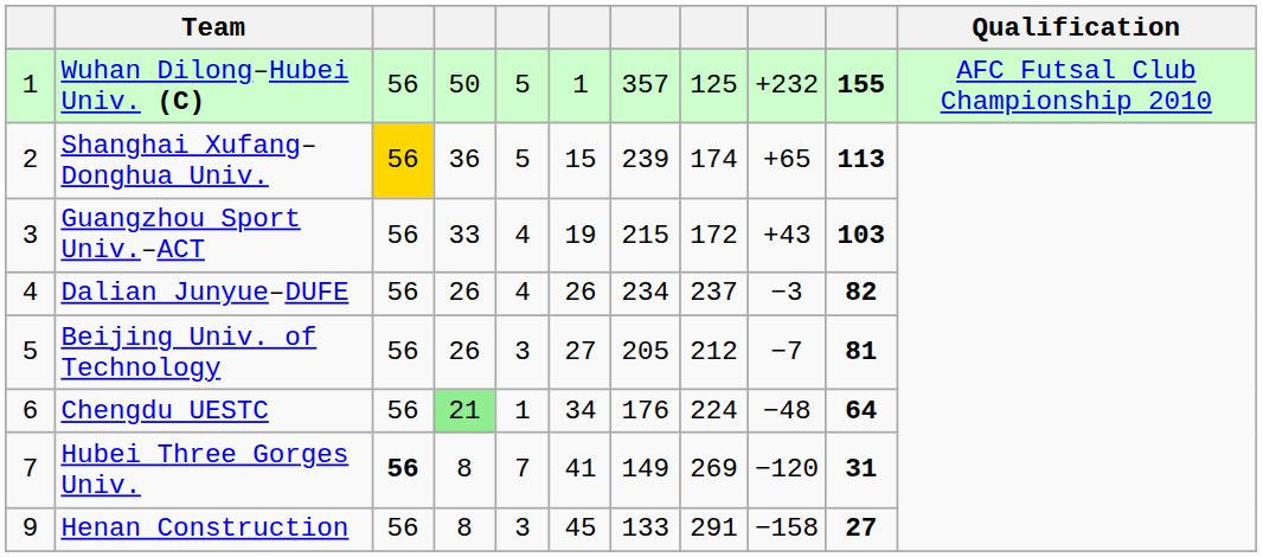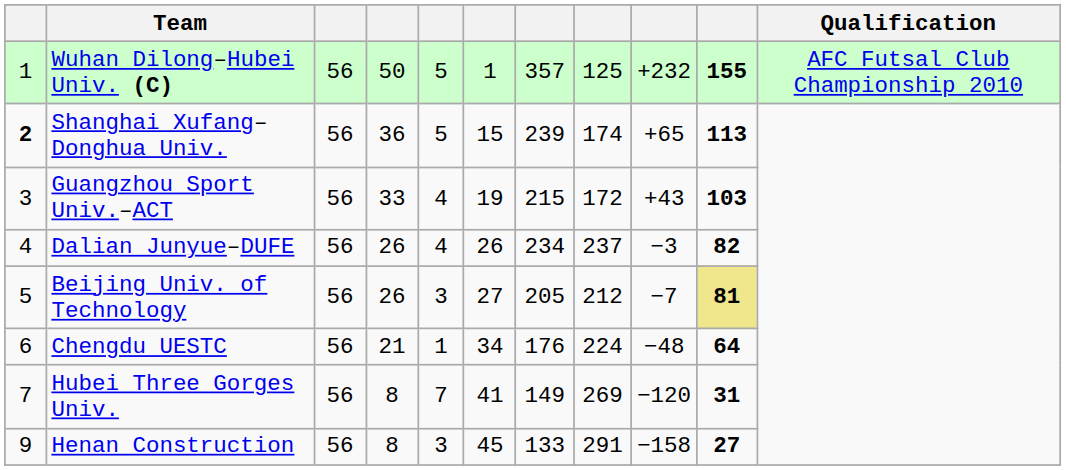Shanghai Xufang–Donghua Univ. | column 1: normal -> bold
Shanghai Xufang–Donghua Univ. | column 3: gold background -> no background
Beijing Univ. of Technology | column 10: no background -> khaki background
Chengdu UESTC | column 4: lightgreen background -> no background
Hubei Three Gorges Univ. | column 3: bold -> normal
